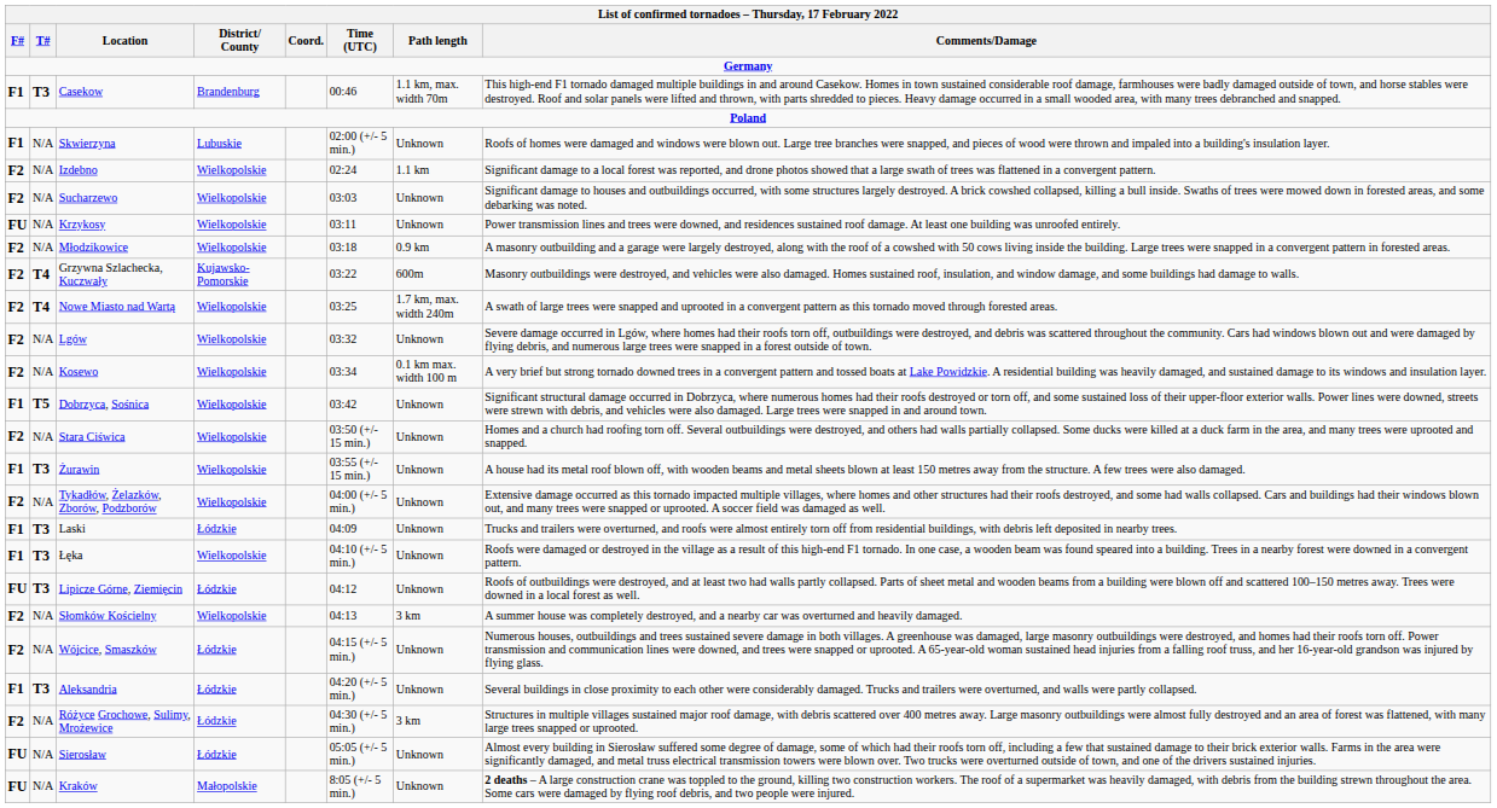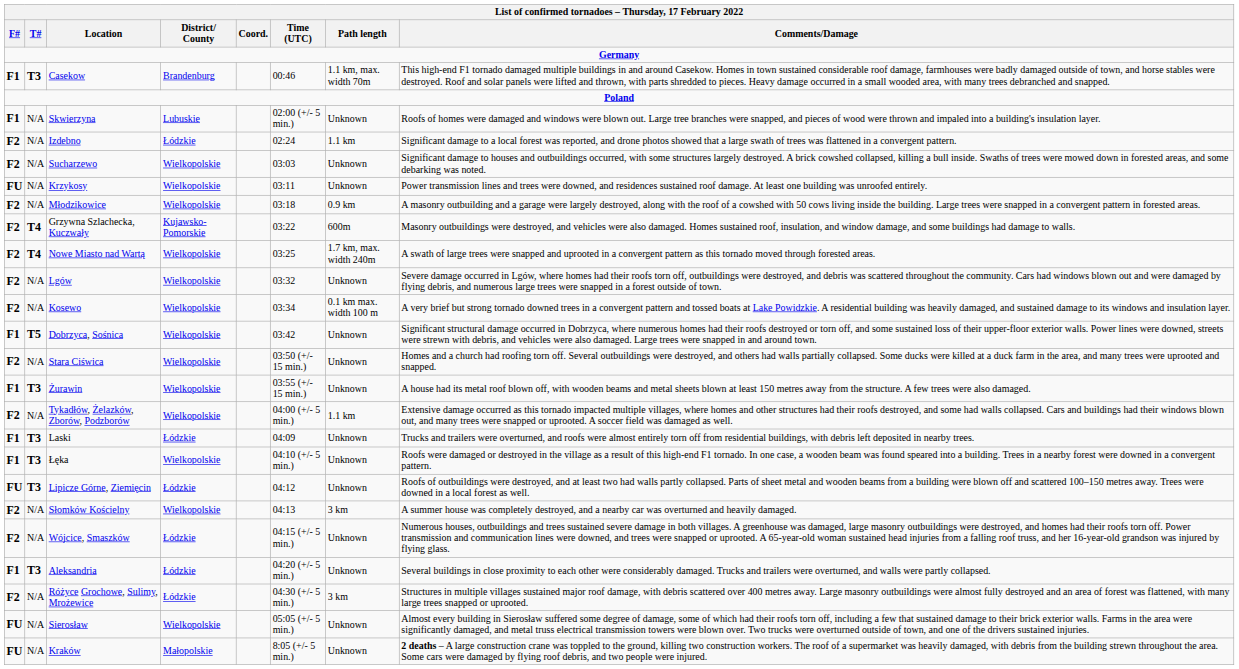Izdebno | District/ County: Wielkopolskie -> Łódzkie
Tykadłów, Żelazków, Zborów, Podzborów | Path length: Unknown -> 1.1 km
Sierosław | District/ County: Łódzkie -> Wielkopolskie
